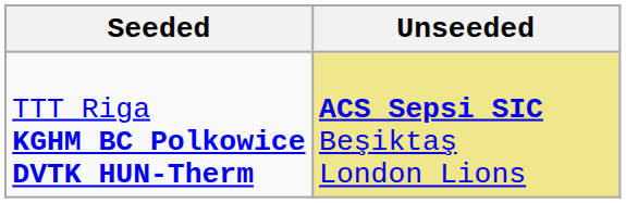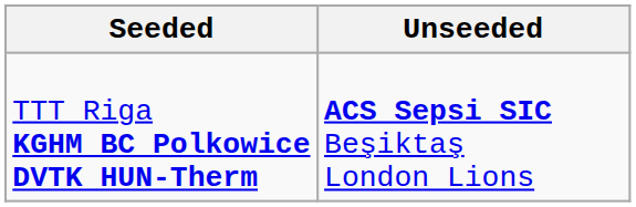TTT Riga KGHM BC Polkowice DVTK HUN-Therm | Unseeded: khaki background -> no background
